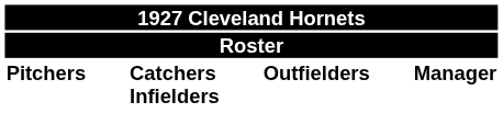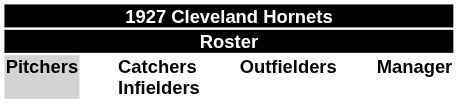Pitchers | column 1: no background -> lightgrey background
